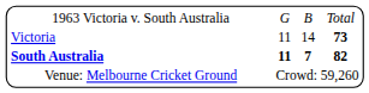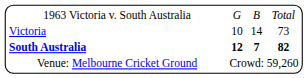Victoria | column 2: 11 -> 10
Victoria | column 4: bold -> normal
South Australia | column 2: 11 -> 12
